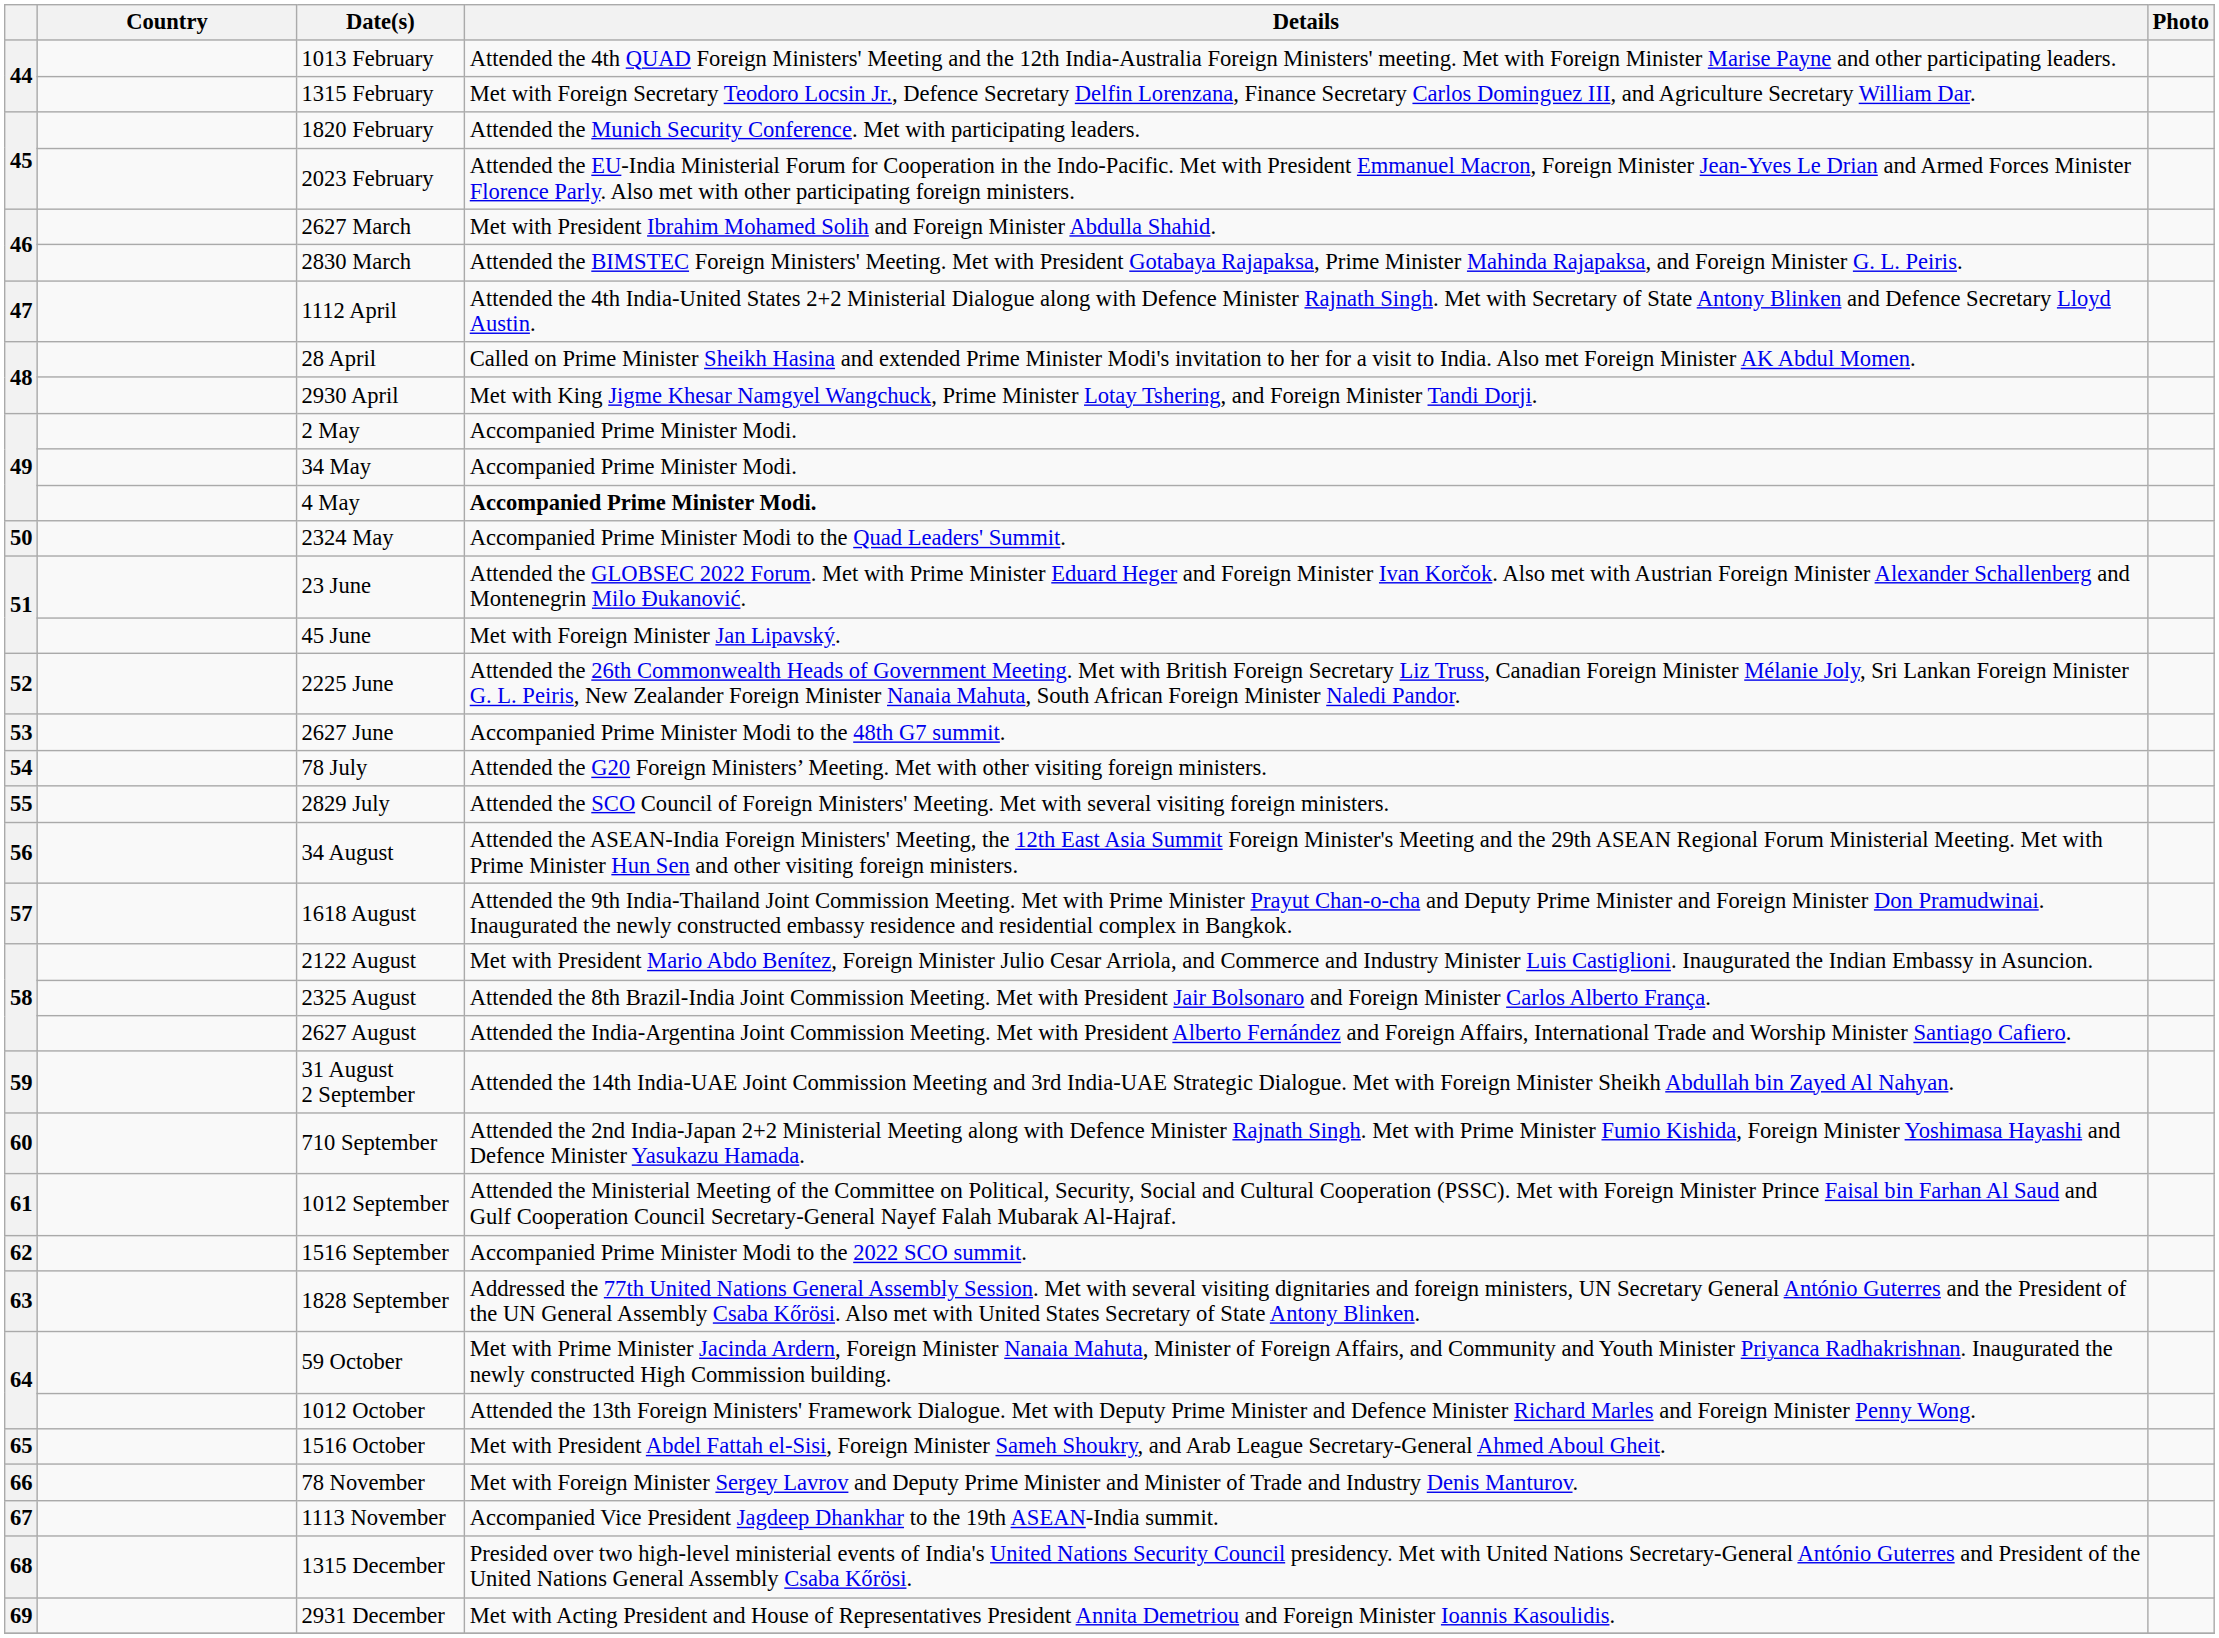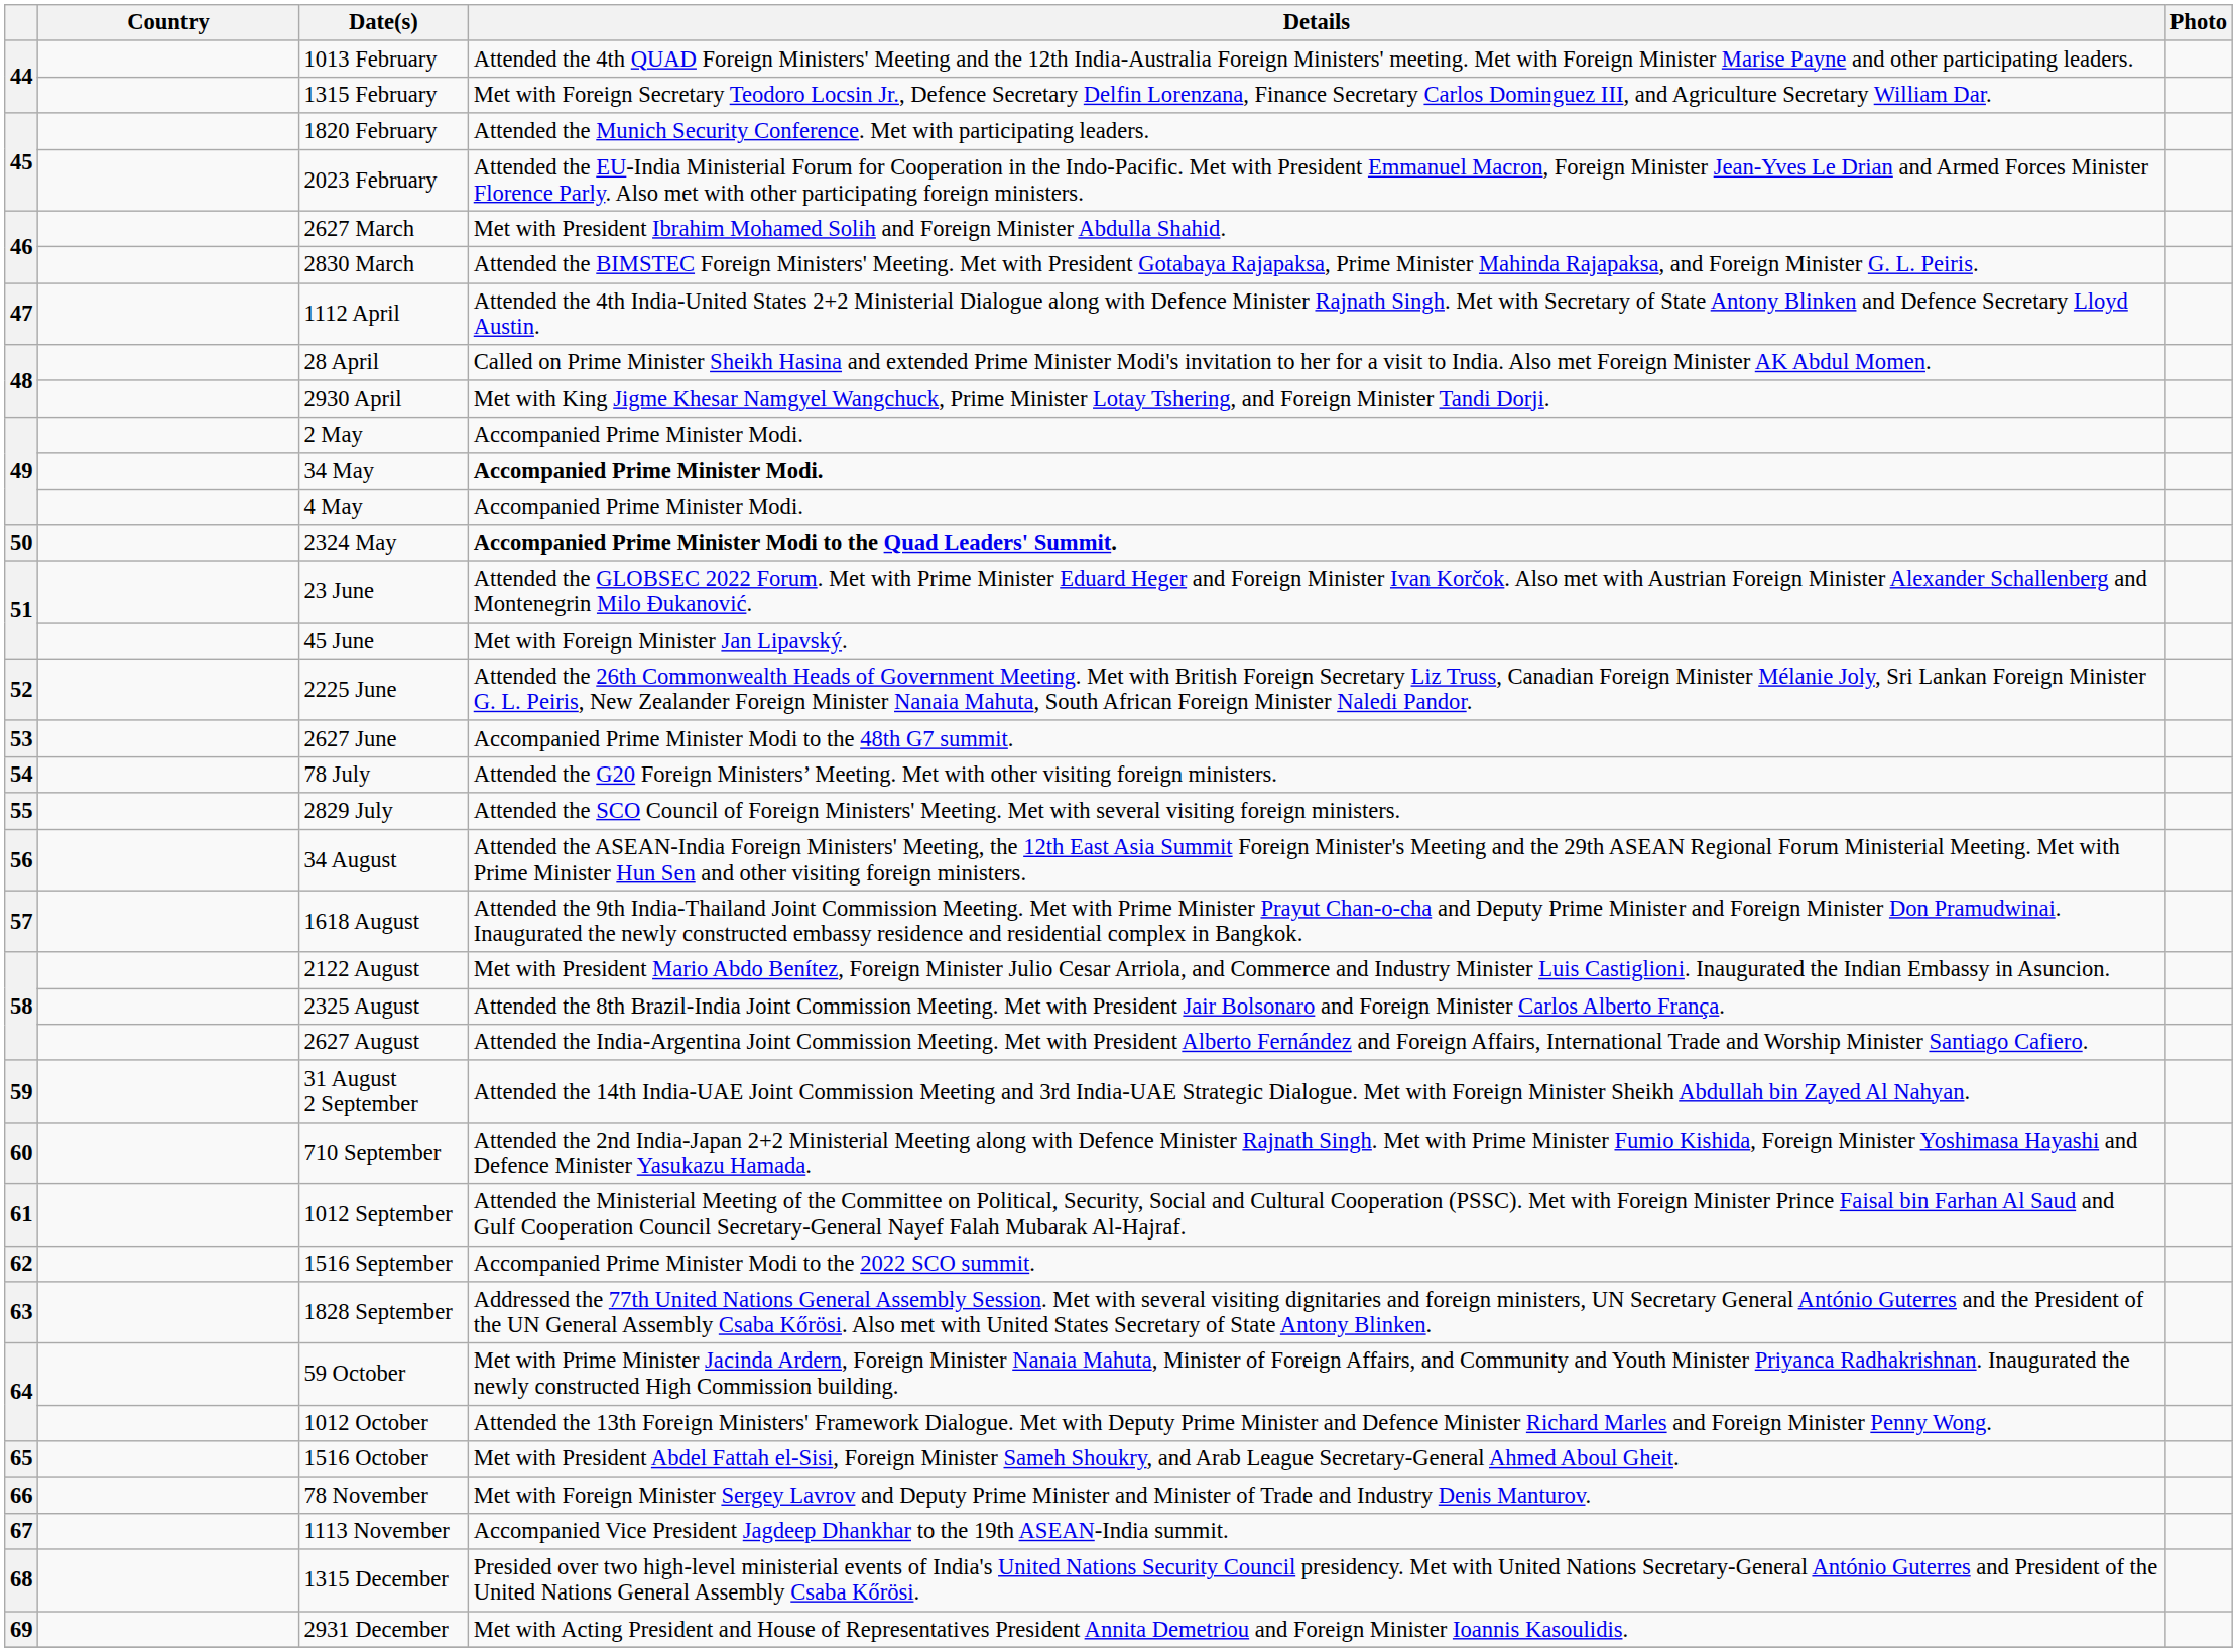34 May | Details: normal -> bold
4 May | Details: bold -> normal
2324 May | Details: normal -> bold
